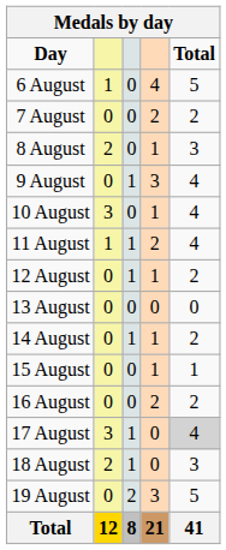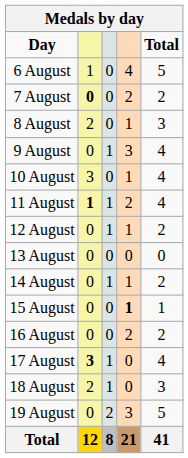7 August | column 2: normal -> bold
11 August | column 2: normal -> bold
15 August | column 4: normal -> bold
17 August | column 2: normal -> bold
17 August | Total: lightgrey background -> no background
